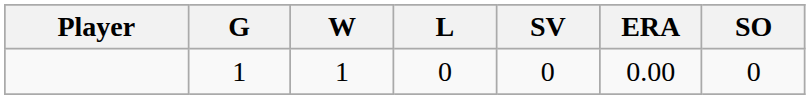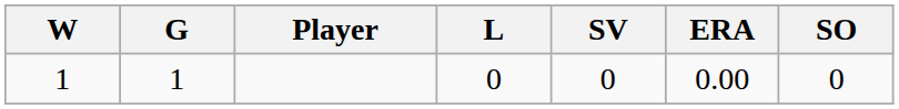columns swapped: Player <-> W
